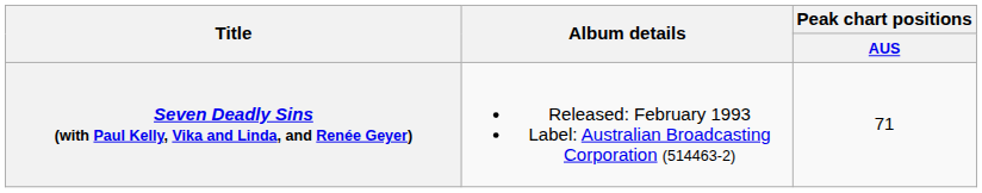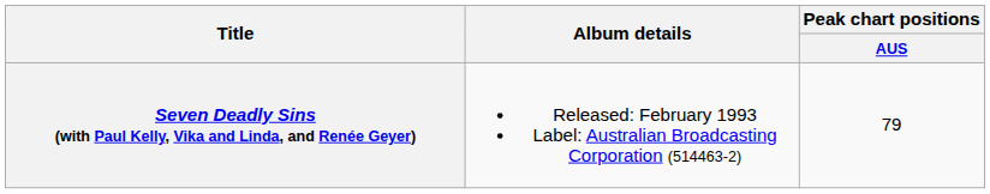row 3 | Peak chart positions / AUS: 71 -> 79
